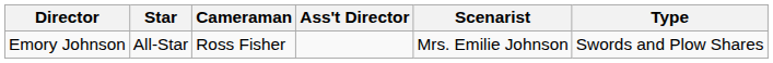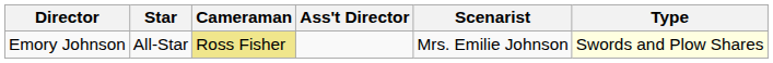row 2 | Cameraman: no background -> khaki background
row 2 | Type: no background -> lightyellow background
